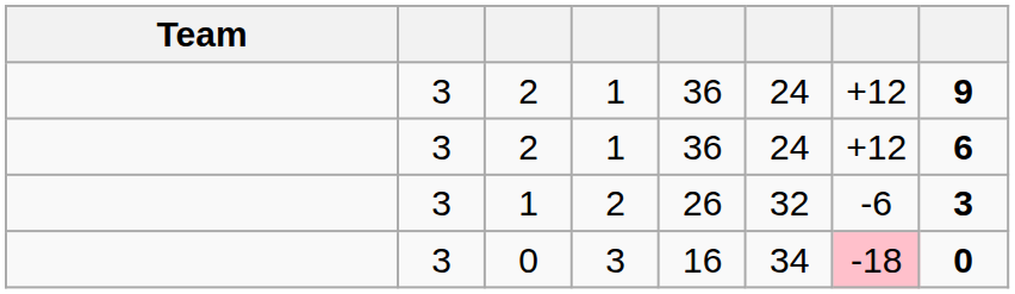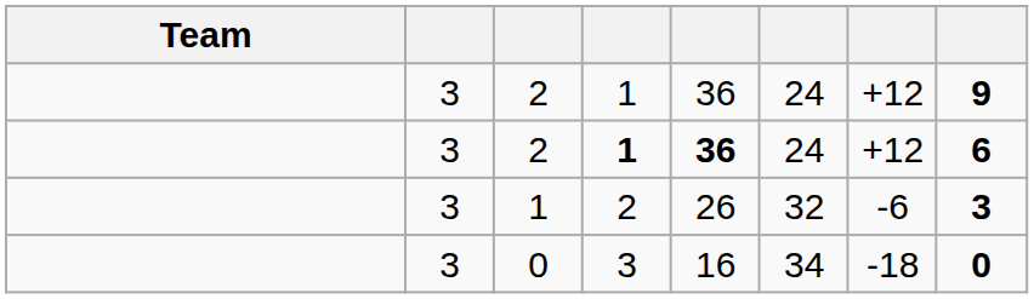row 3 | column 4: normal -> bold
row 3 | column 5: normal -> bold
row 5 | column 7: pink background -> no background
